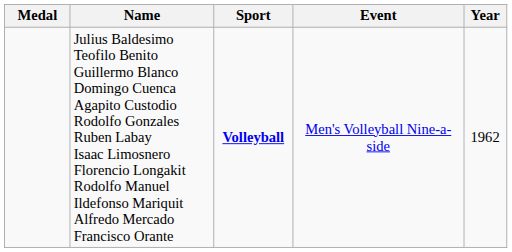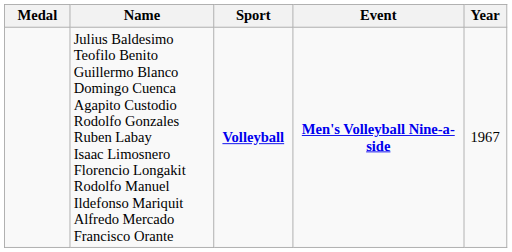row 2 | Event: normal -> bold
row 2 | Year: 1962 -> 1967
